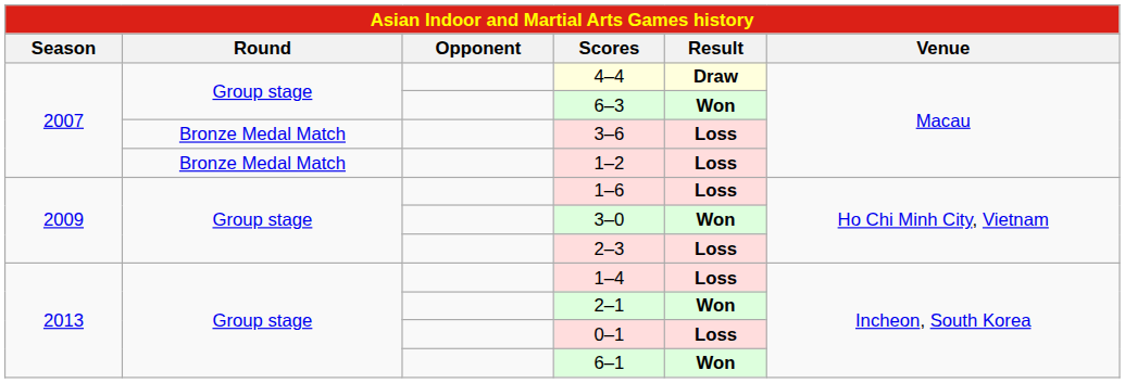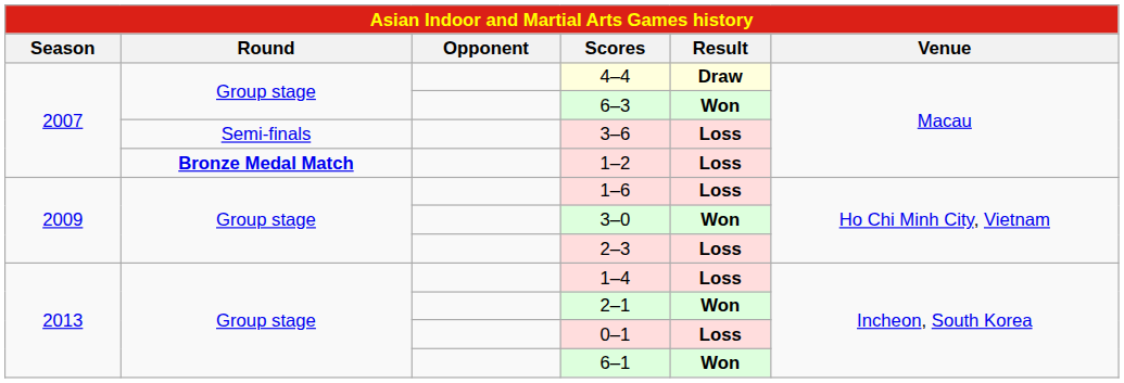3–6 | Round: Bronze Medal Match -> Semi-finals
1–2 | Round: normal -> bold
